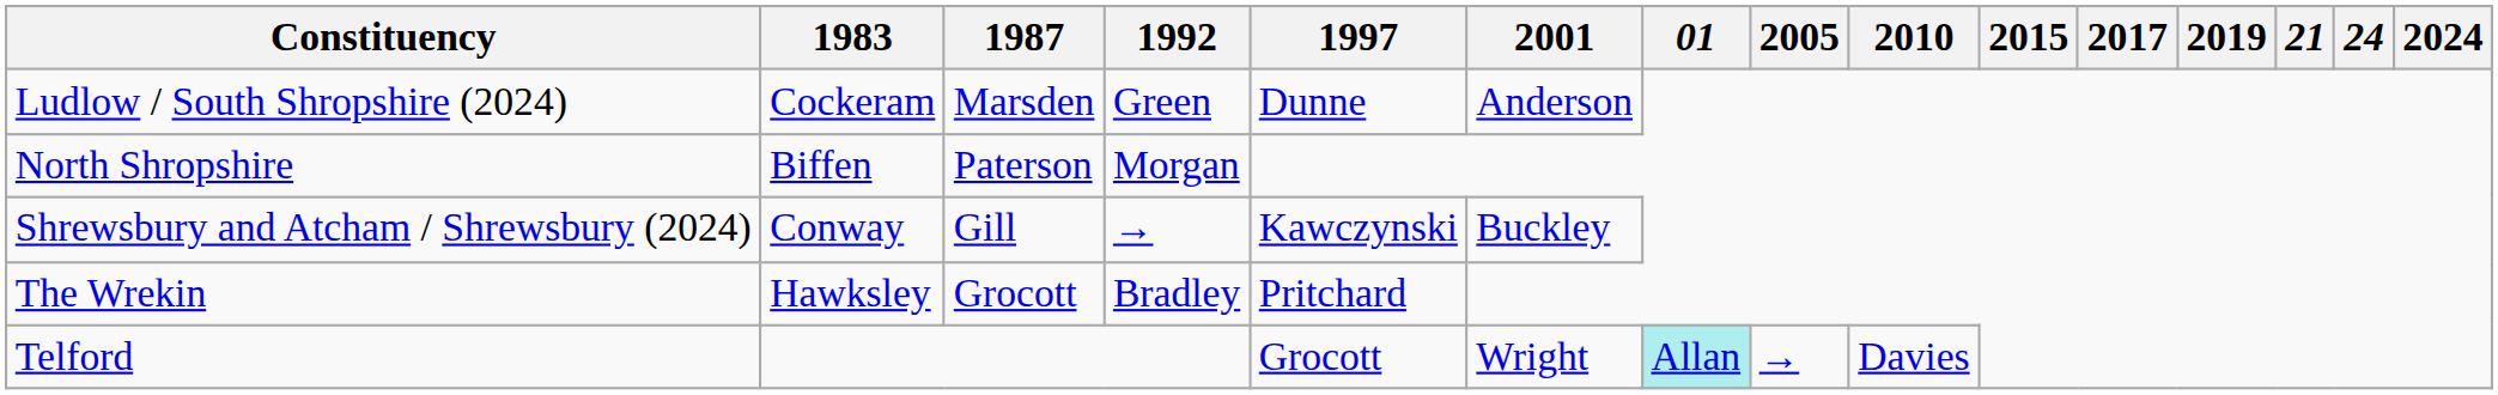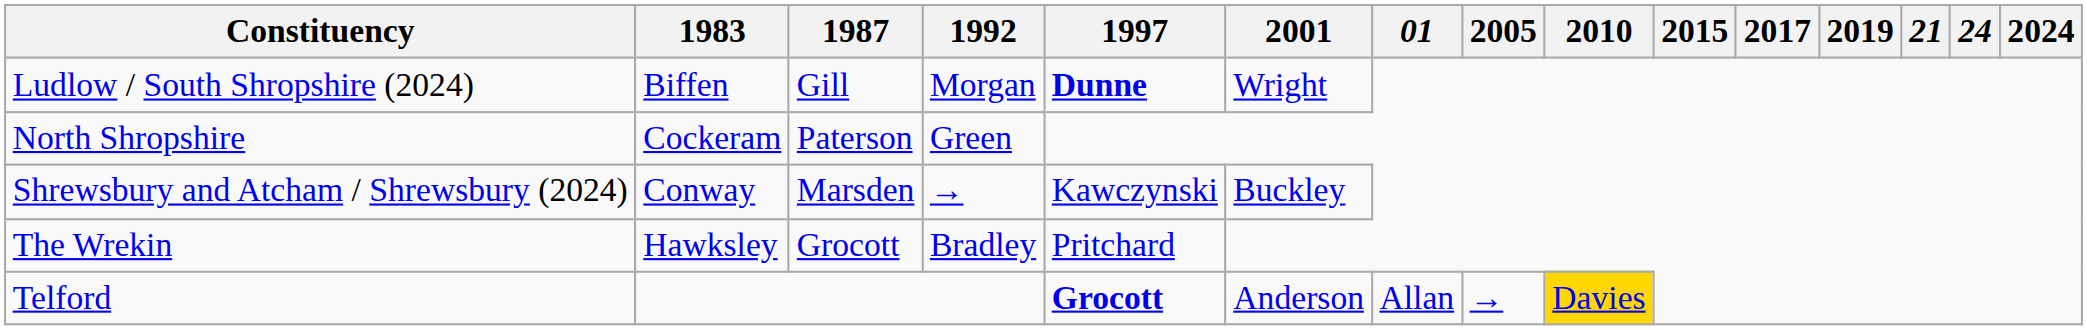Ludlow / South Shropshire (2024) | 1983: Cockeram -> Biffen
Ludlow / South Shropshire (2024) | 1987: Marsden -> Gill
Ludlow / South Shropshire (2024) | 1992: Green -> Morgan
Ludlow / South Shropshire (2024) | 1997: normal -> bold
Ludlow / South Shropshire (2024) | 2001: Anderson -> Wright
North Shropshire | 1983: Biffen -> Cockeram
North Shropshire | 1992: Morgan -> Green
Shrewsbury and Atcham / Shrewsbury (2024) | 1987: Gill -> Marsden
Telford | 1997: normal -> bold
Telford | 2001: Wright -> Anderson
Telford | 01: paleturquoise background -> no background
Telford | 2010: no background -> gold background
